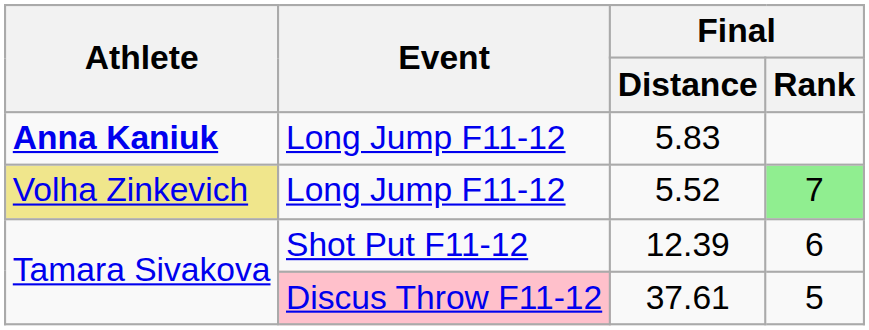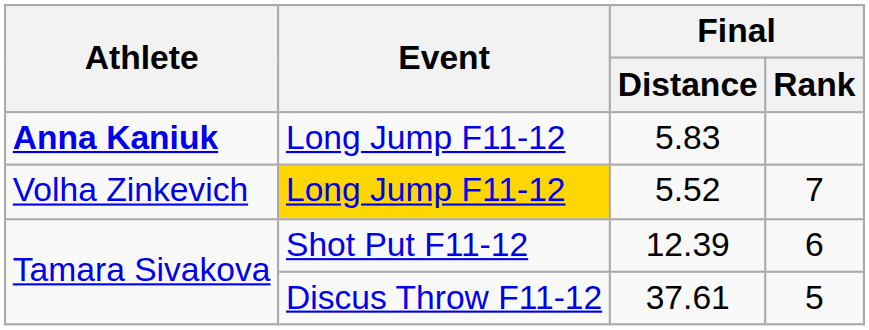5.52 | Athlete: khaki background -> no background
5.52 | Event: no background -> gold background
5.52 | Final / Rank: lightgreen background -> no background
37.61 | Event: pink background -> no background
